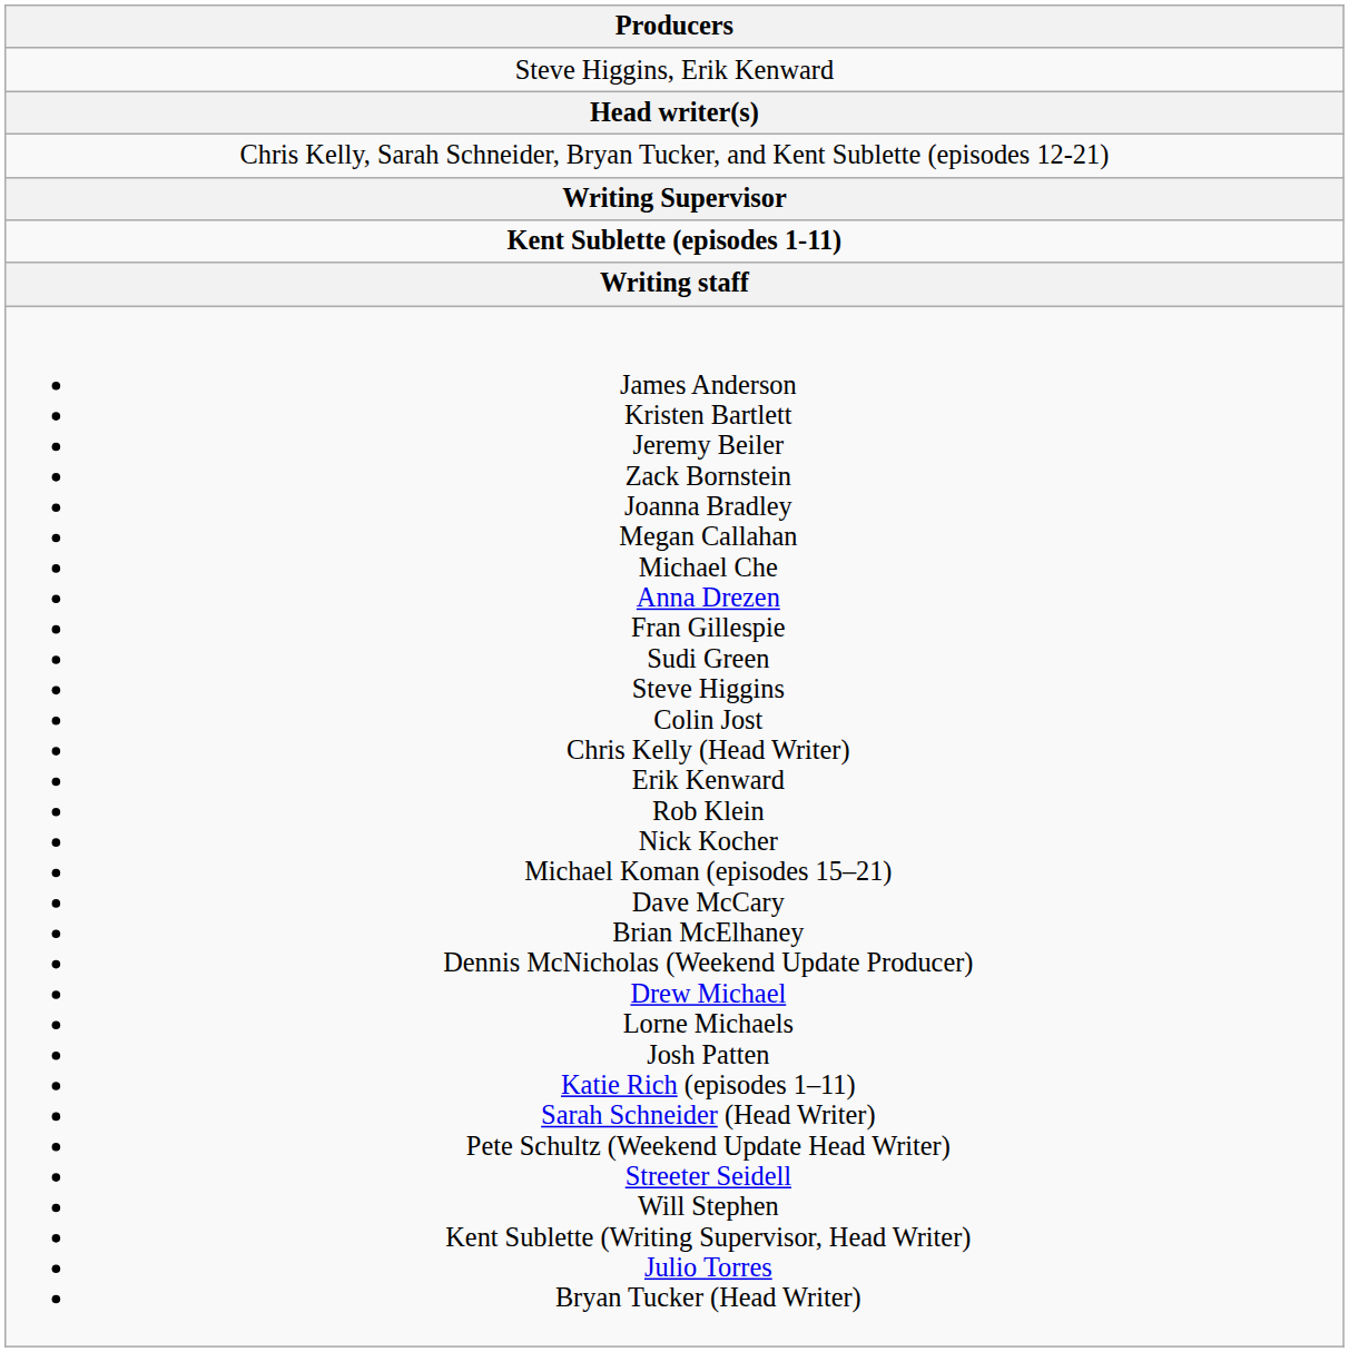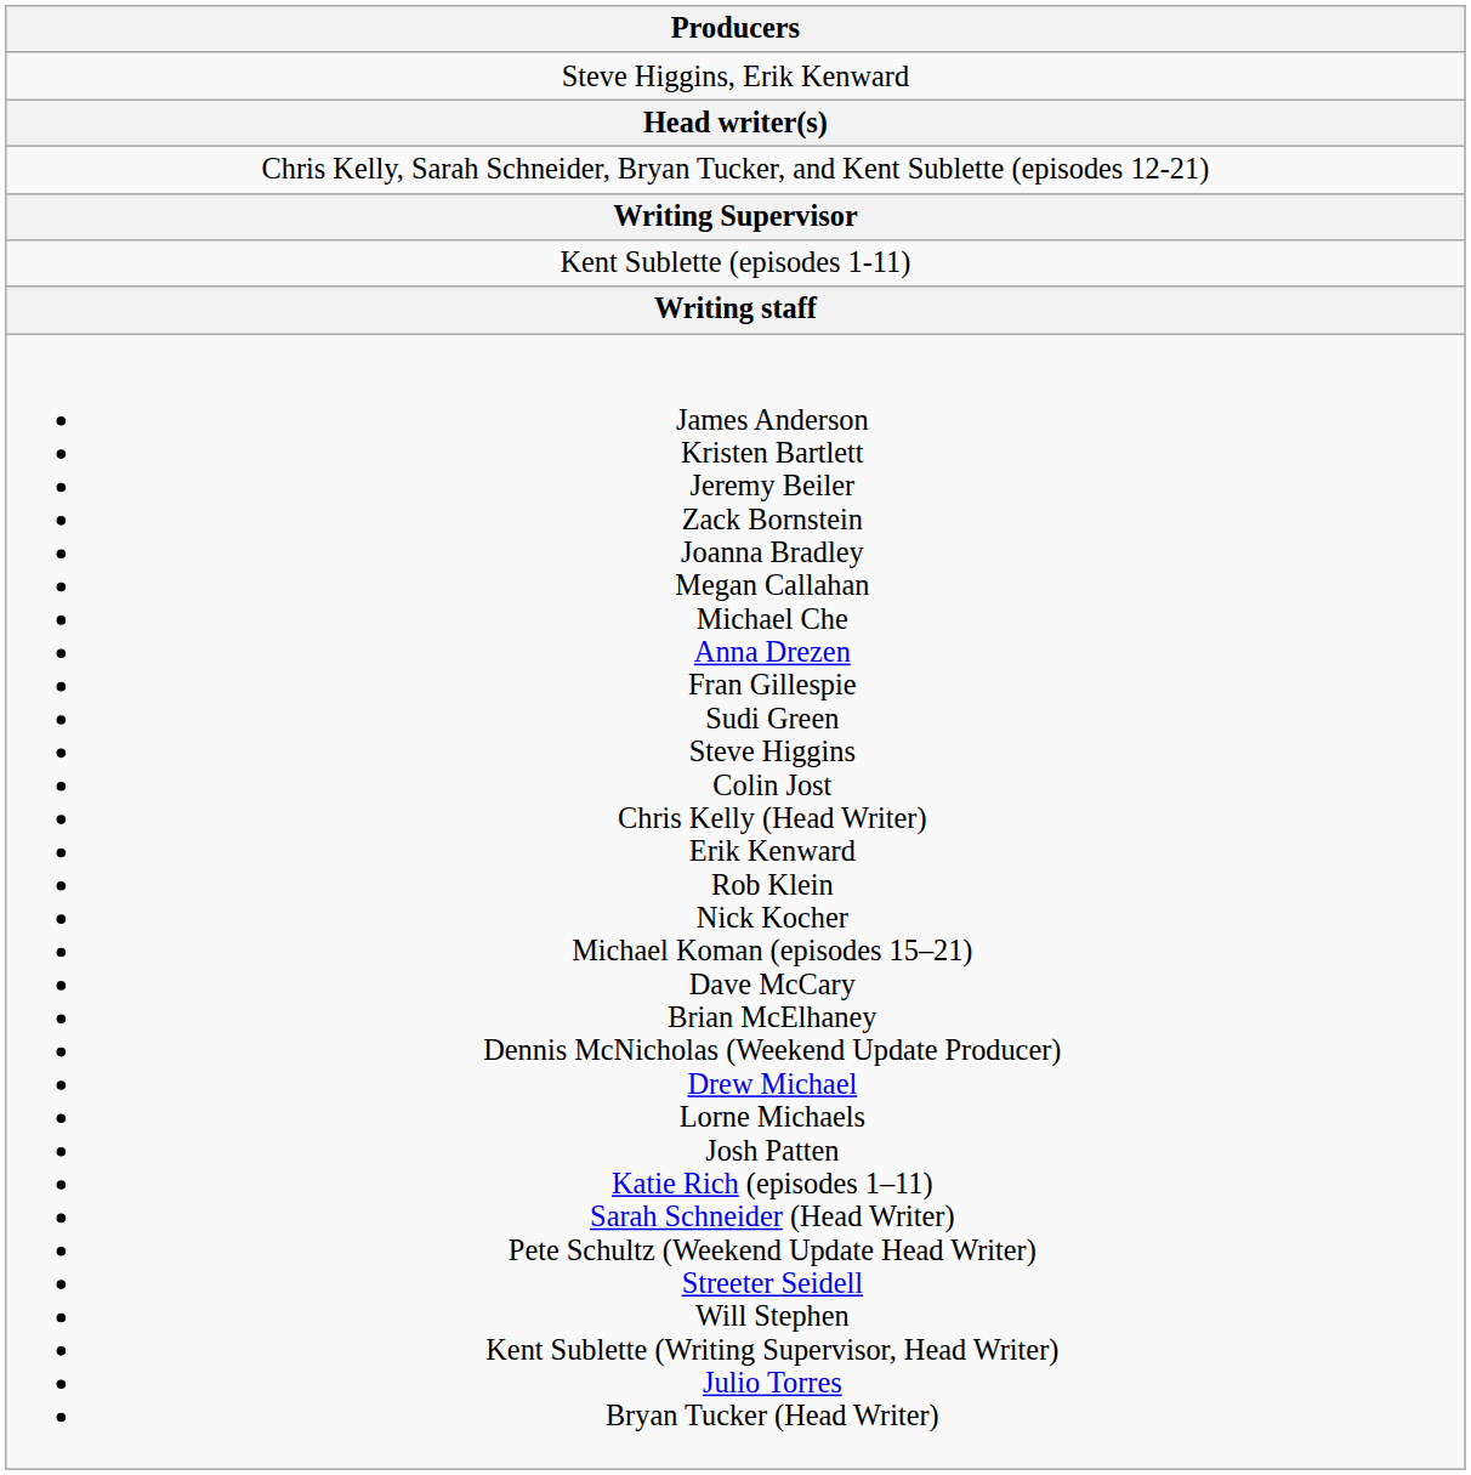row 6 | column 1: bold -> normal
